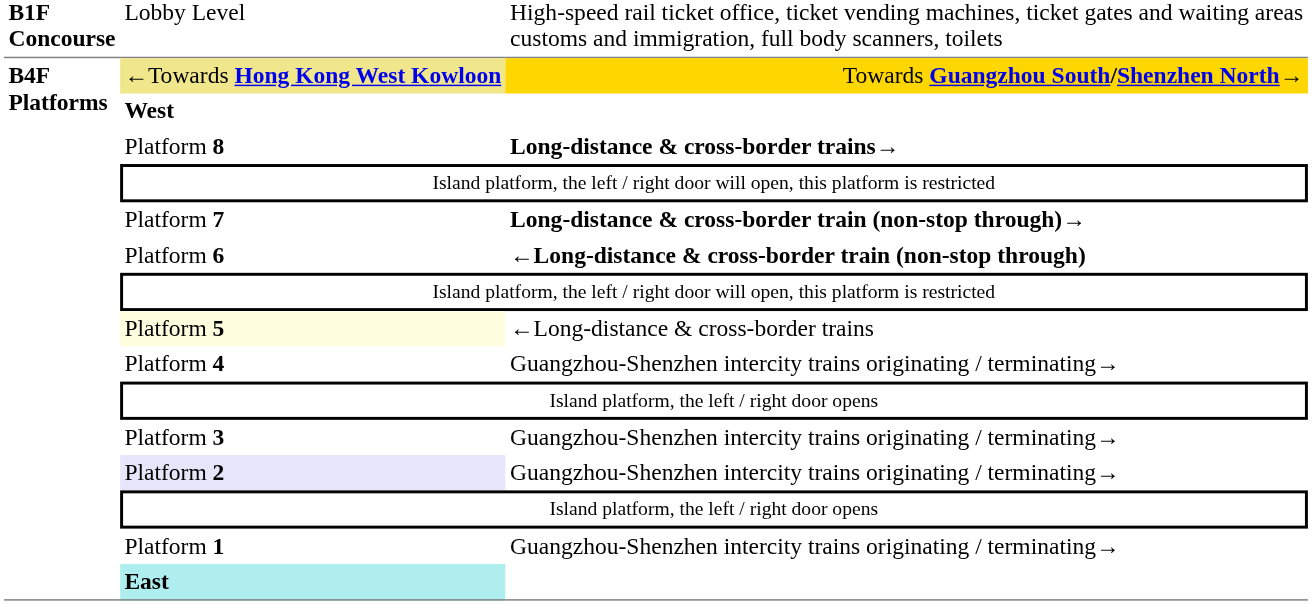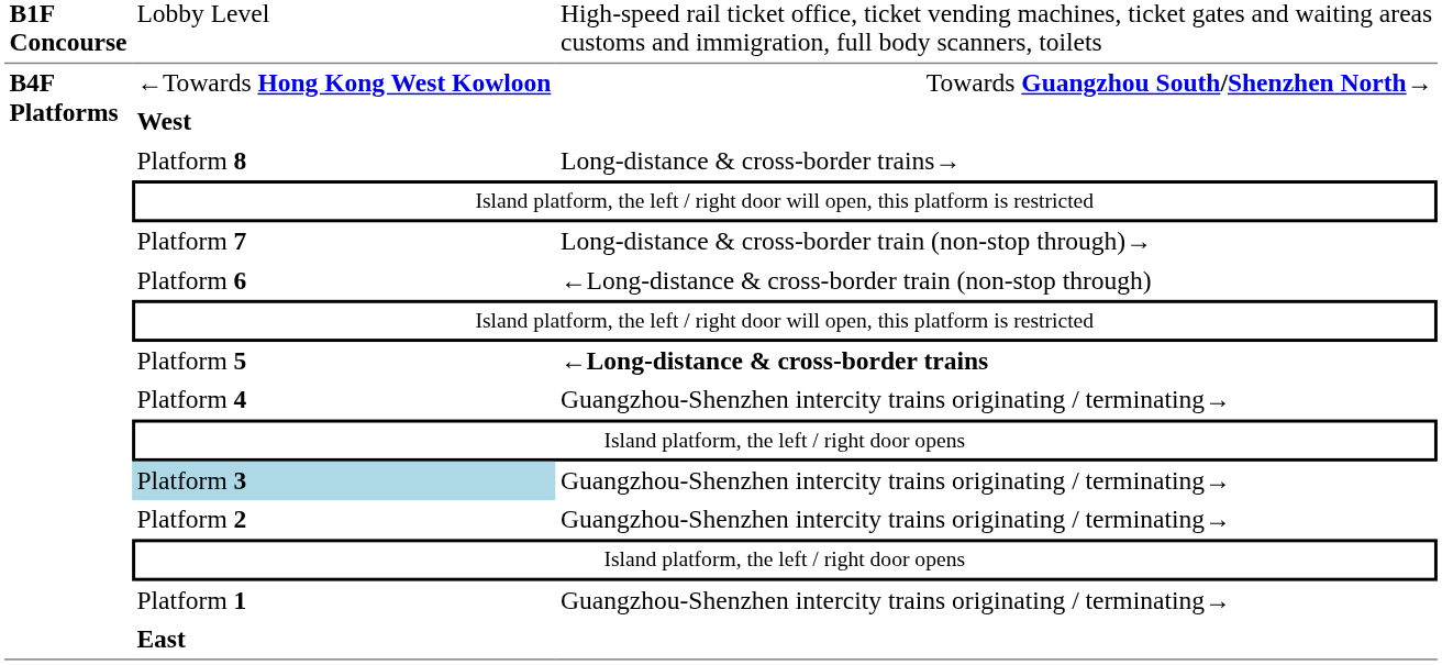←Towards Hong Kong West Kowloon | column 2: khaki background -> no background
←Towards Hong Kong West Kowloon | column 3: gold background -> no background
Platform 8 | column 3: bold -> normal
Platform 7 | column 3: bold -> normal
Platform 6 | column 3: bold -> normal
Platform 5 | column 2: lightyellow background -> no background
Platform 5 | column 3: normal -> bold
Platform 3 | column 2: no background -> lightblue background
Platform 2 | column 2: lavender background -> no background
East | column 2: paleturquoise background -> no background
